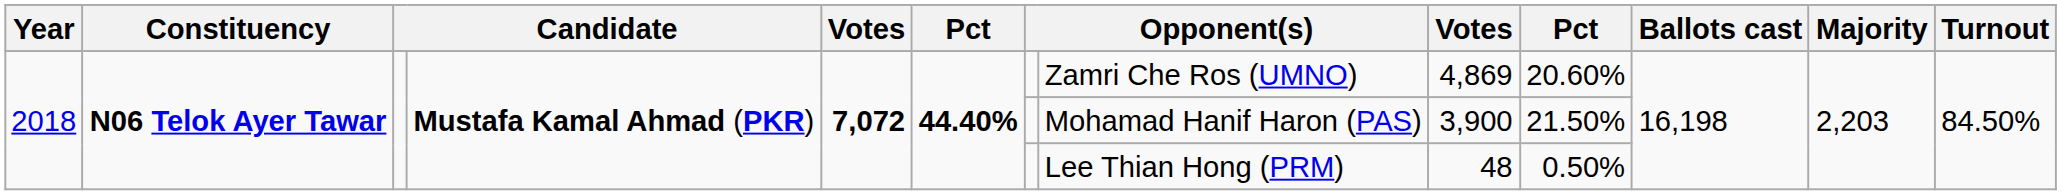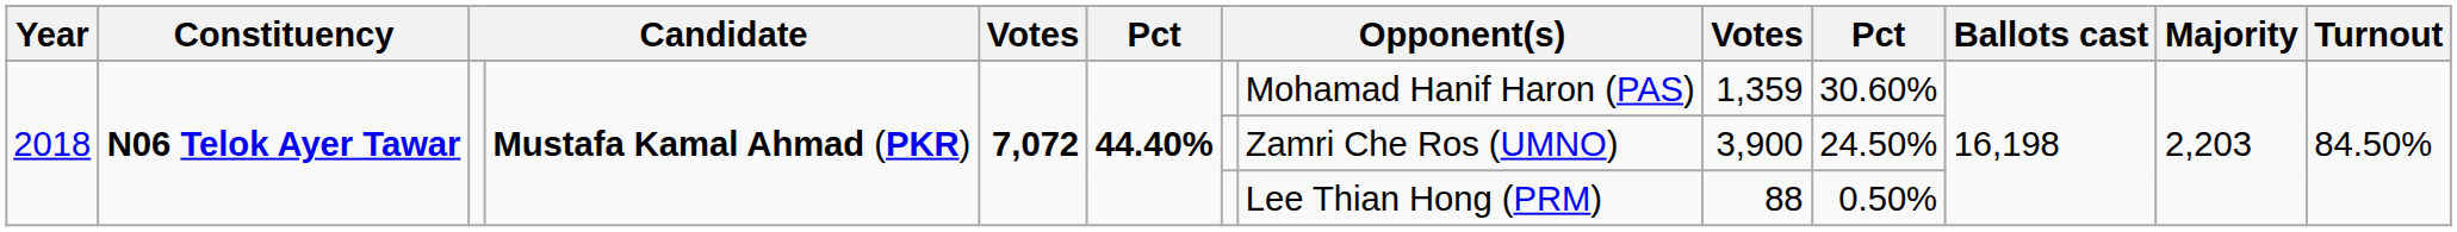row 2 | column 8: Zamri Che Ros (UMNO) -> Mohamad Hanif Haron (PAS)
row 2 | column 9: 4,869 -> 1,359
row 2 | column 10: 20.60% -> 30.60%
row 3 | column 8: Mohamad Hanif Haron (PAS) -> Zamri Che Ros (UMNO)
row 3 | column 10: 21.50% -> 24.50%
row 4 | column 9: 48 -> 88
